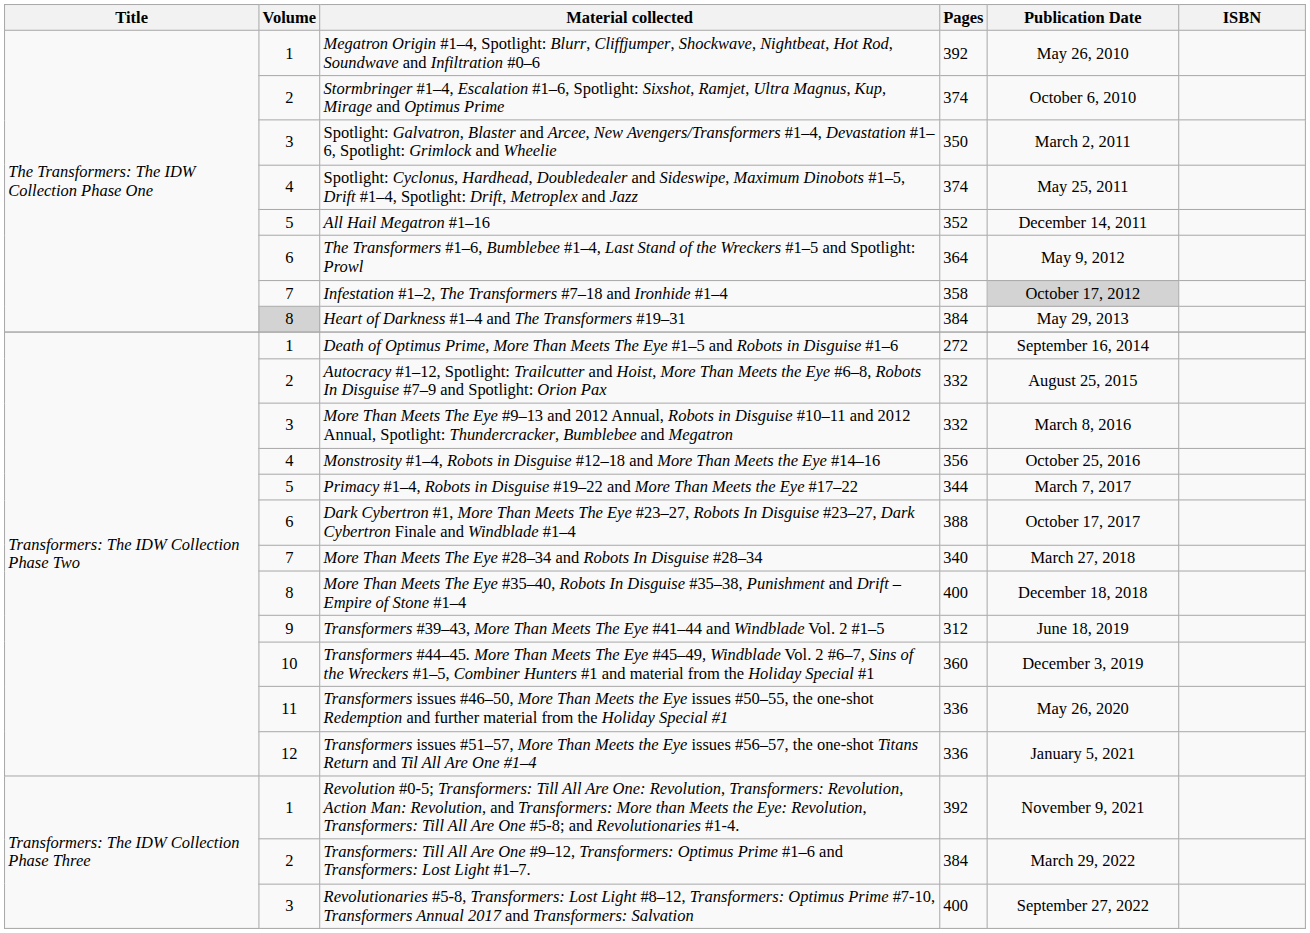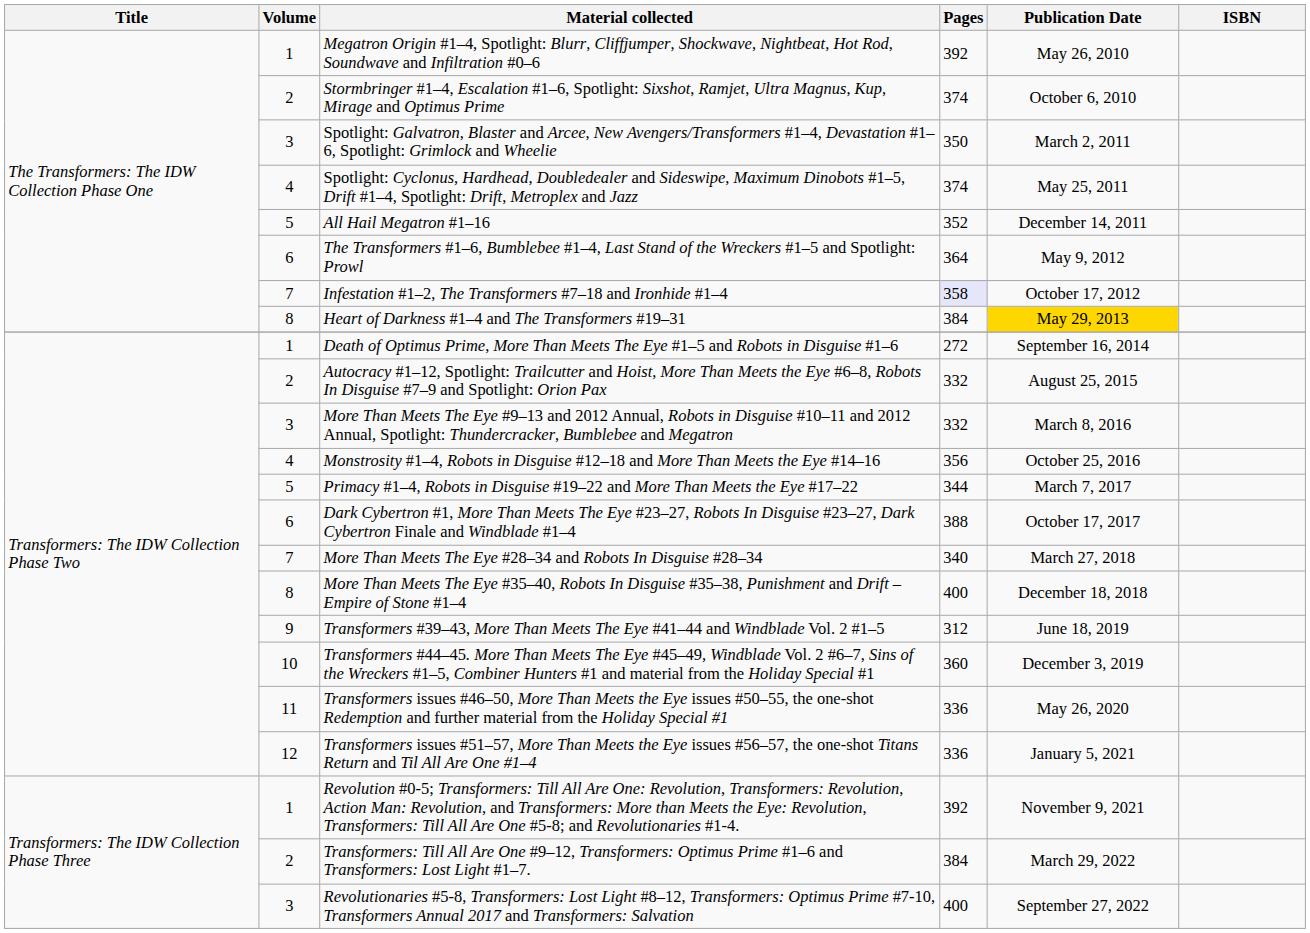Infestation #1–2, The Transformers #7–18 and Ironhide #1–4 | Pages: no background -> lavender background
Infestation #1–2, The Transformers #7–18 and Ironhide #1–4 | Publication Date: lightgrey background -> no background
Heart of Darkness #1–4 and The Transformers #19–31 | Volume: lightgrey background -> no background
Heart of Darkness #1–4 and The Transformers #19–31 | Publication Date: no background -> gold background
